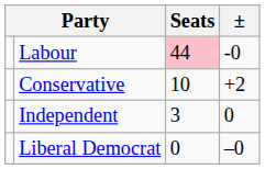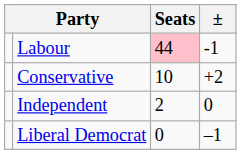Labour | ±: -0 -> -1
Independent | Seats: 3 -> 2
Liberal Democrat | ±: –0 -> –1
